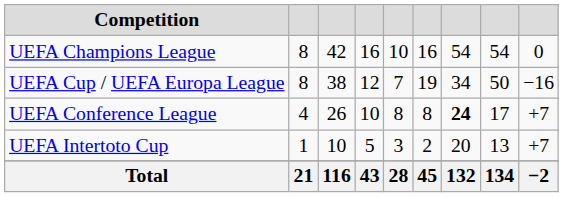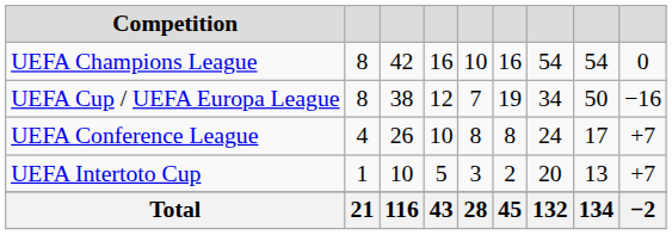UEFA Conference League | column 7: bold -> normal
